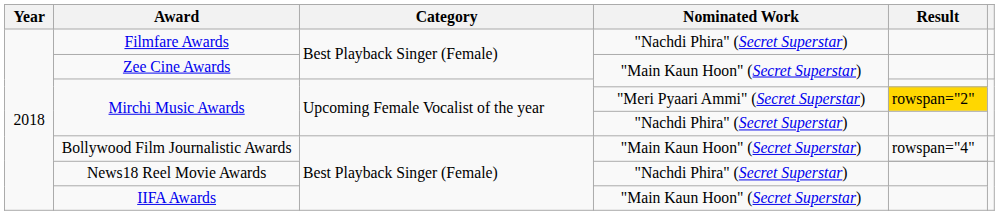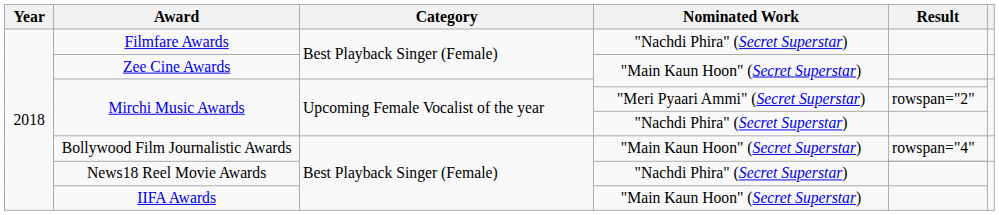Mirchi Music Awards / "Meri Pyaari Ammi" (Secret Superstar) | Result: gold background -> no background
